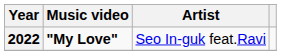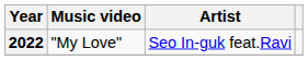2022 | Music video: bold -> normal
